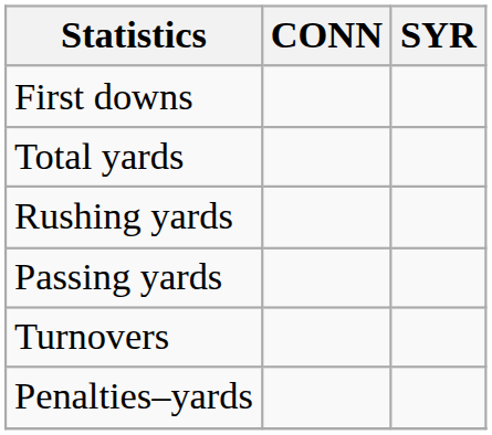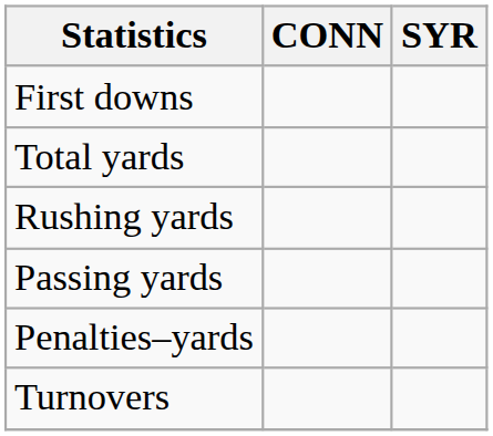rows swapped: Turnovers <-> Penalties–yards
